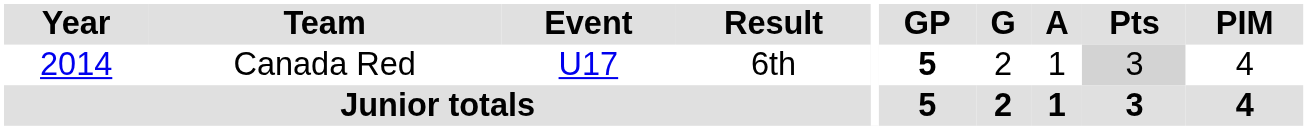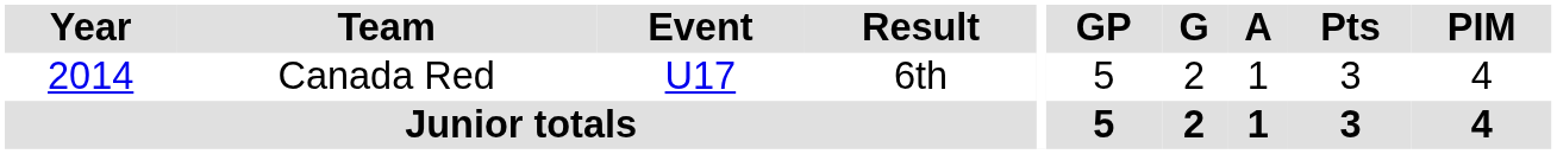Canada Red | GP: bold -> normal
Canada Red | Pts: lightgrey background -> no background
